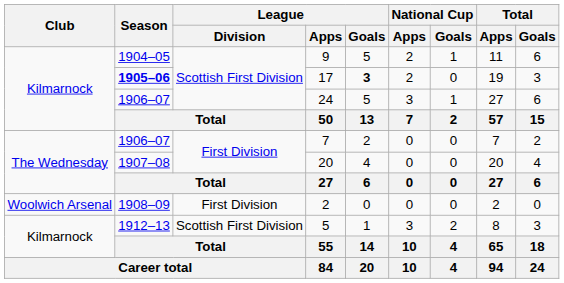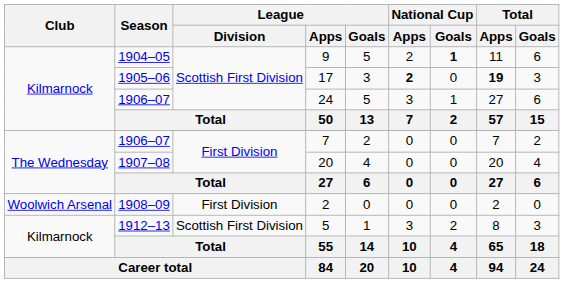9 | National Cup / Goals: normal -> bold
17 | Season: bold -> normal
17 | League / Goals: bold -> normal
17 | National Cup / Apps: normal -> bold
17 | Total / Apps: normal -> bold
